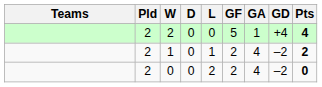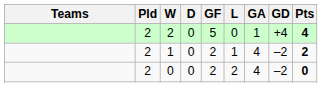columns swapped: L <-> GF
